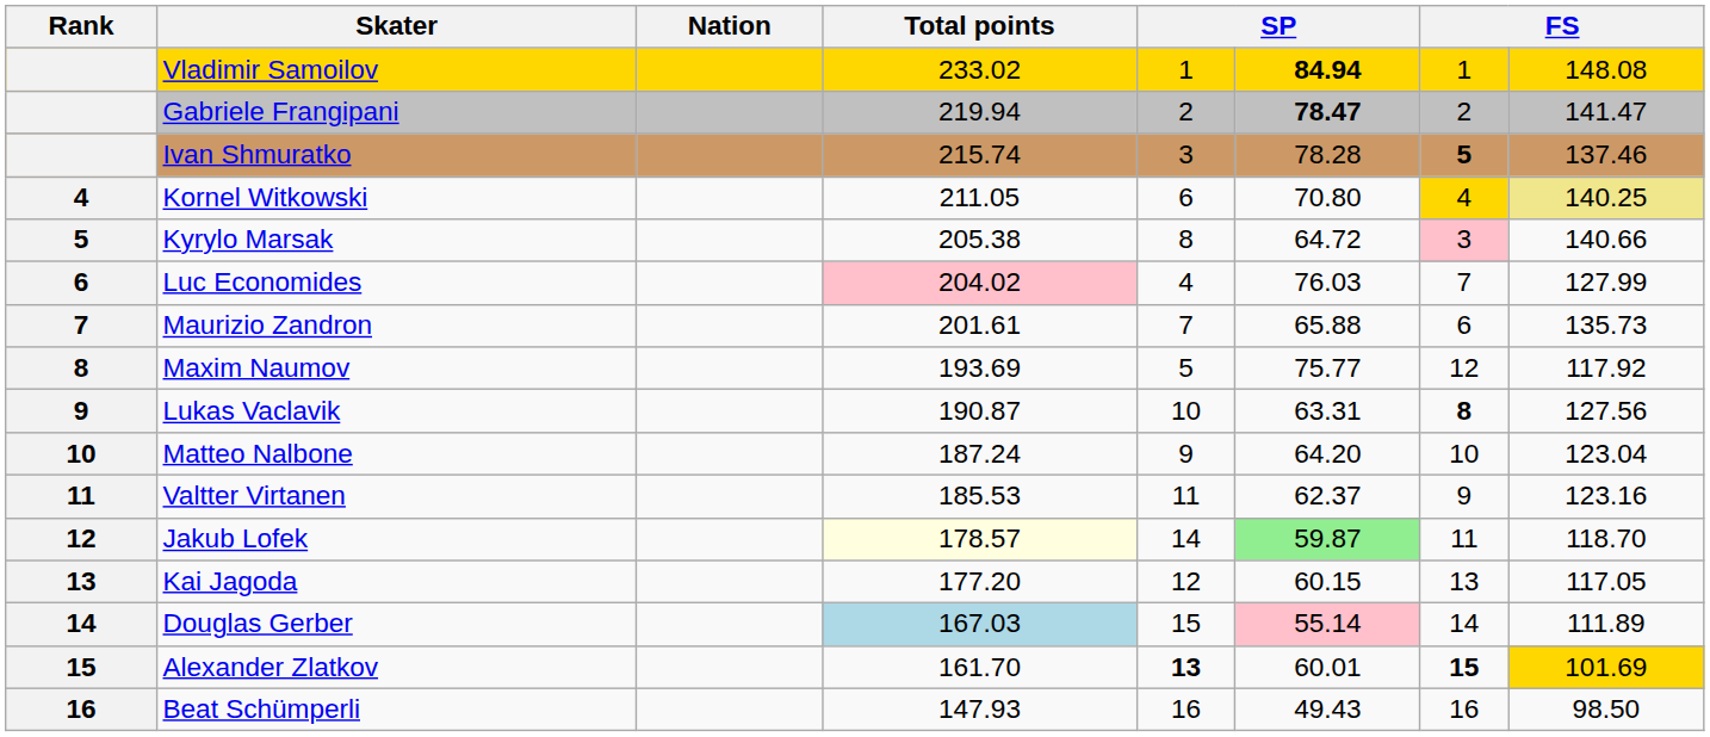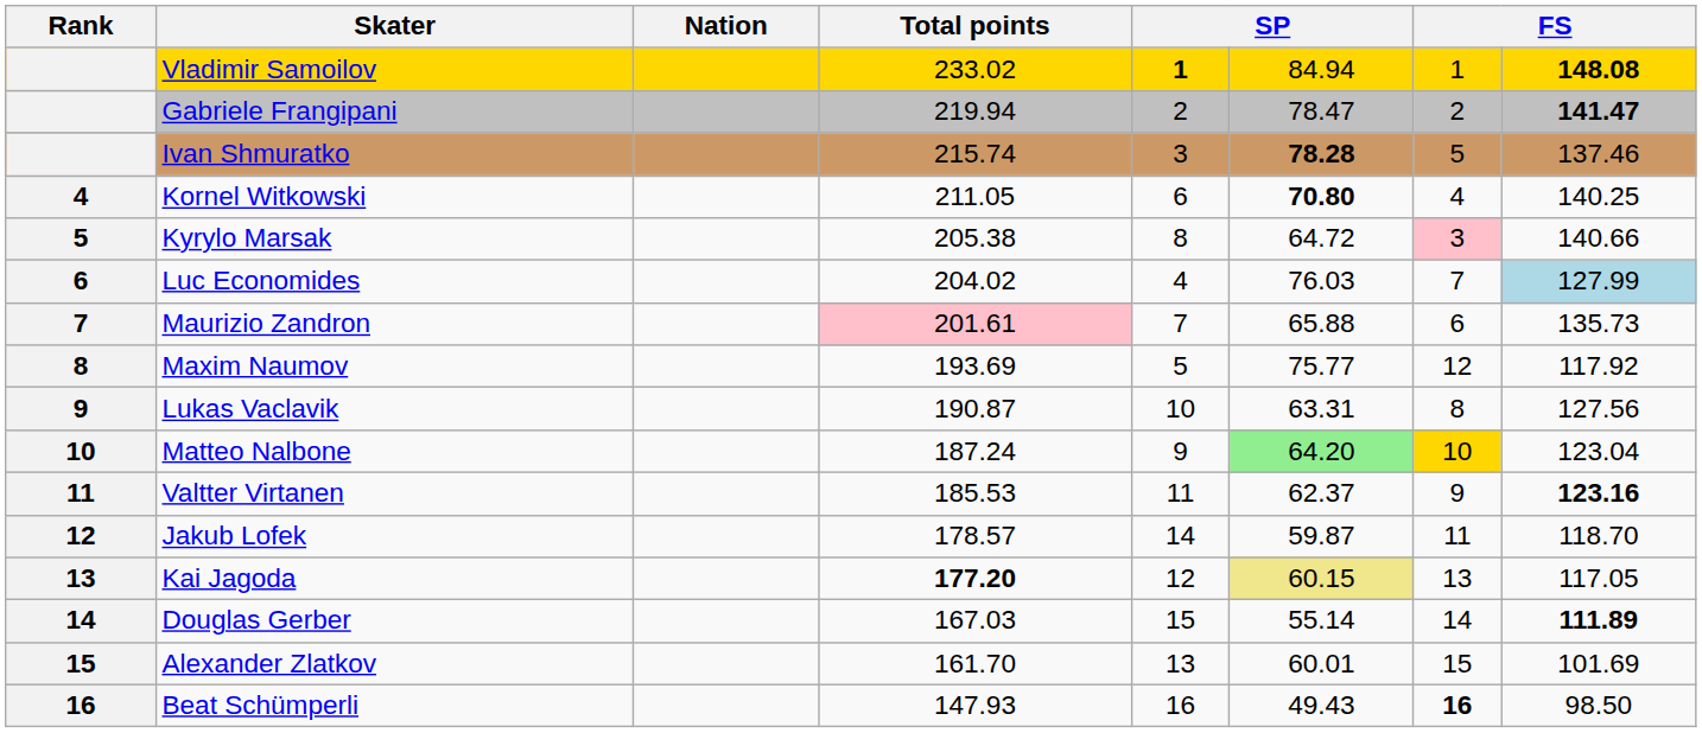Vladimir Samoilov | column 5: normal -> bold
Vladimir Samoilov | column 6: bold -> normal
Vladimir Samoilov | column 8: normal -> bold
Gabriele Frangipani | column 6: bold -> normal
Gabriele Frangipani | column 8: normal -> bold
Ivan Shmuratko | column 6: normal -> bold
Ivan Shmuratko | column 7: bold -> normal
Kornel Witkowski | column 6: normal -> bold
Kornel Witkowski | column 7: gold background -> no background
Kornel Witkowski | column 8: khaki background -> no background
Luc Economides | Total points: pink background -> no background
Luc Economides | column 8: no background -> lightblue background
Maurizio Zandron | Total points: no background -> pink background
Lukas Vaclavik | column 7: bold -> normal
Matteo Nalbone | column 6: no background -> lightgreen background
Matteo Nalbone | column 7: no background -> gold background
Valtter Virtanen | column 8: normal -> bold
Jakub Lofek | Total points: lightyellow background -> no background
Jakub Lofek | column 6: lightgreen background -> no background
Kai Jagoda | Total points: normal -> bold
Kai Jagoda | column 6: no background -> khaki background
Douglas Gerber | Total points: lightblue background -> no background
Douglas Gerber | column 6: pink background -> no background
Douglas Gerber | column 8: normal -> bold
Alexander Zlatkov | column 5: bold -> normal
Alexander Zlatkov | column 7: bold -> normal
Alexander Zlatkov | column 8: gold background -> no background
Beat Schümperli | column 7: normal -> bold
